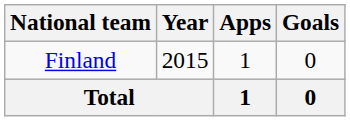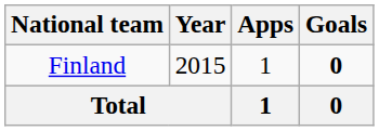Finland | Goals: normal -> bold
